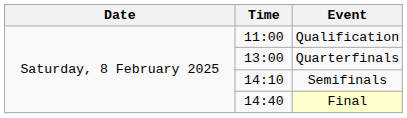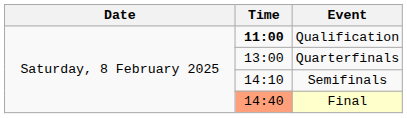Qualification | Time: normal -> bold
Final | Time: no background -> lightsalmon background
